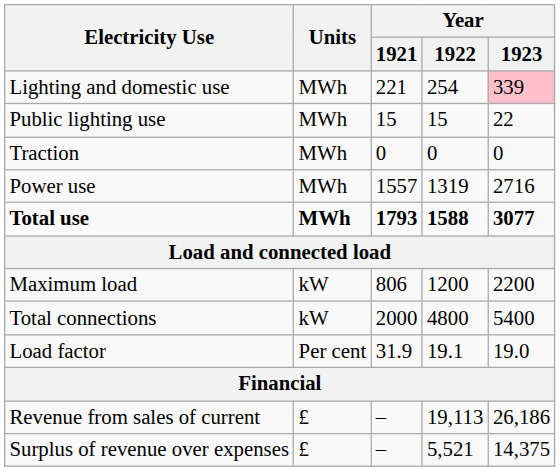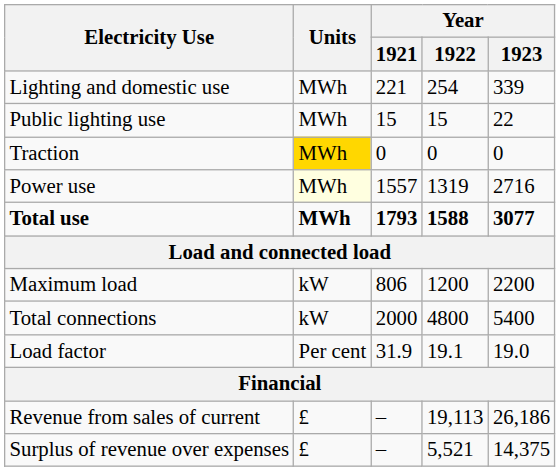Lighting and domestic use | Year / 1923: pink background -> no background
Traction | Units: no background -> gold background
Power use | Units: no background -> lightyellow background
